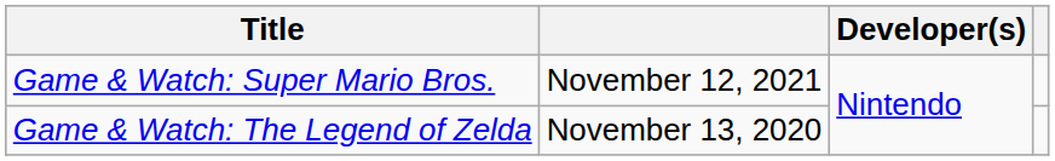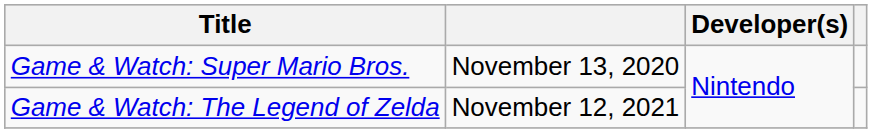Game & Watch: Super Mario Bros. | column 2: November 12, 2021 -> November 13, 2020
Game & Watch: The Legend of Zelda | column 2: November 13, 2020 -> November 12, 2021
